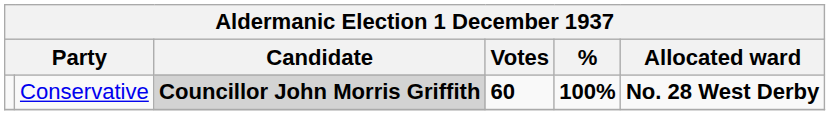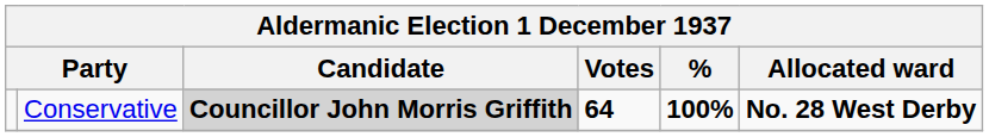Conservative | Votes: 60 -> 64
